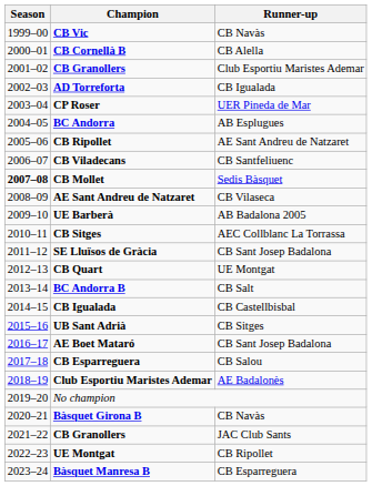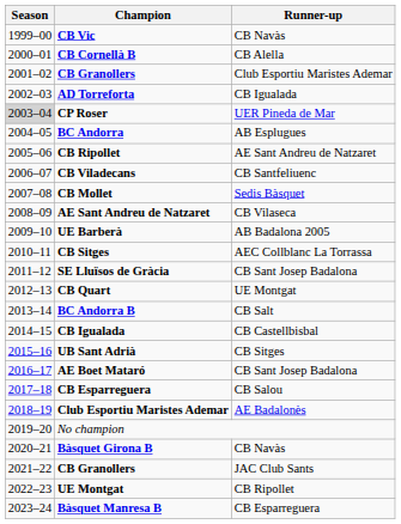CP Roser | Season: no background -> lightgrey background
CB Mollet | Season: bold -> normal
